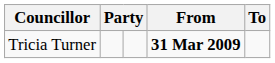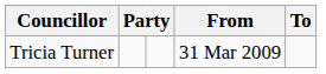Tricia Turner | From: bold -> normal
